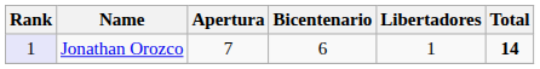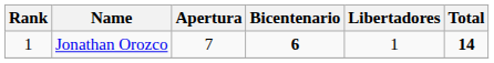Jonathan Orozco | Rank: lavender background -> no background
Jonathan Orozco | Bicentenario: normal -> bold
